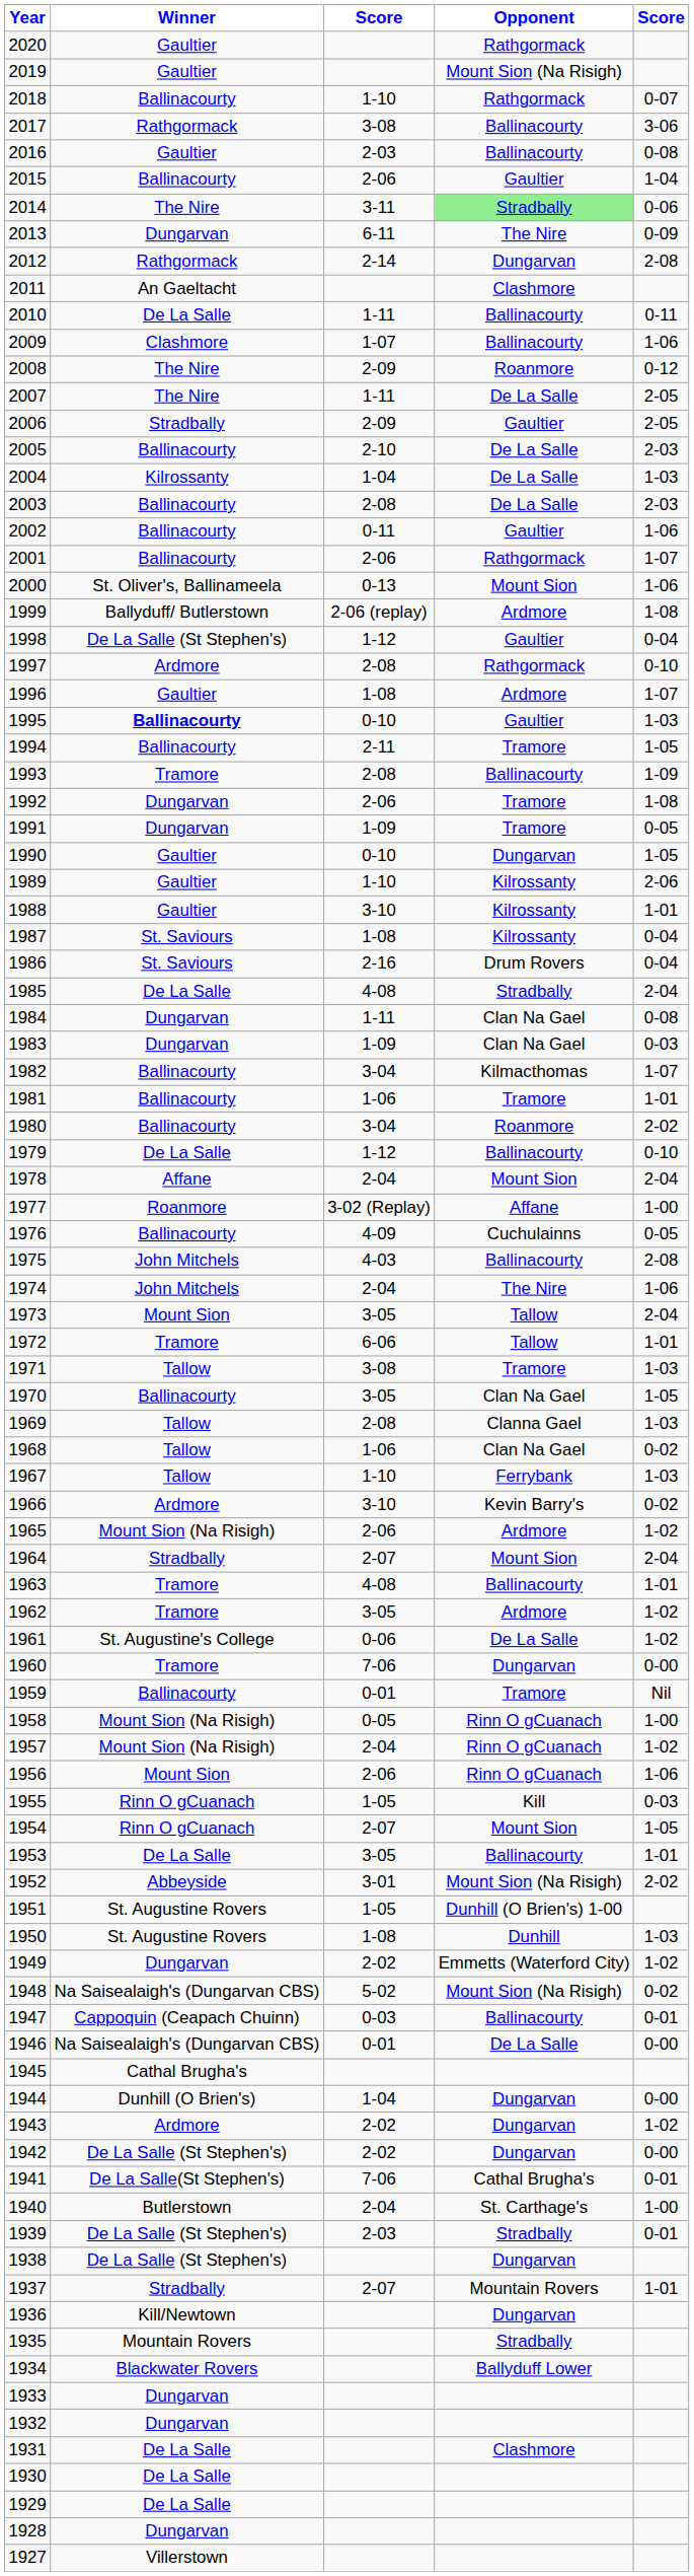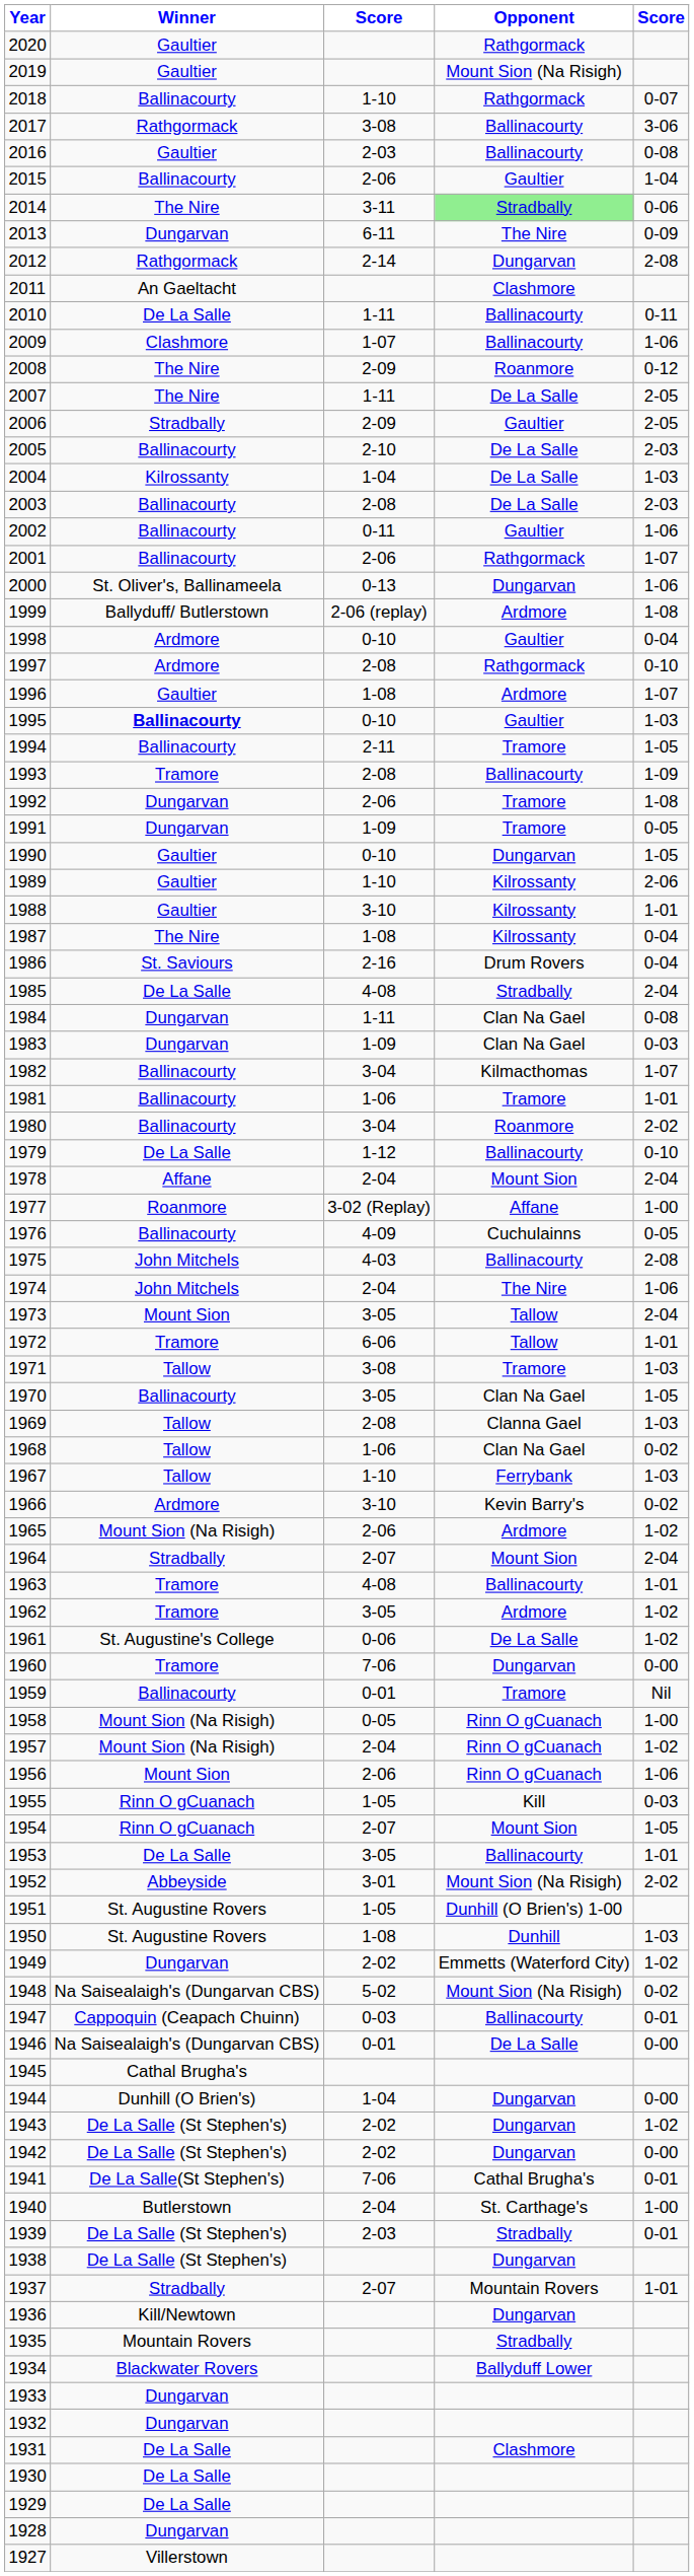2000 | Opponent: Mount Sion -> Dungarvan
1998 | Winner: De La Salle (St Stephen's) -> Ardmore
1998 | column 3: 1-12 -> 0-10
1987 | Winner: St. Saviours -> The Nire
1943 | Winner: Ardmore -> De La Salle (St Stephen's)
